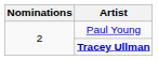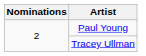Tracey Ullman | Artist: bold -> normal
